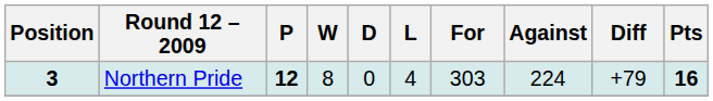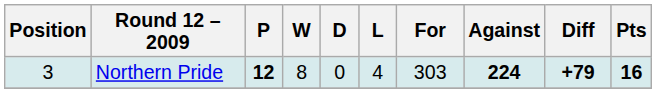Northern Pride | Position: bold -> normal
Northern Pride | Against: normal -> bold
Northern Pride | Diff: normal -> bold
